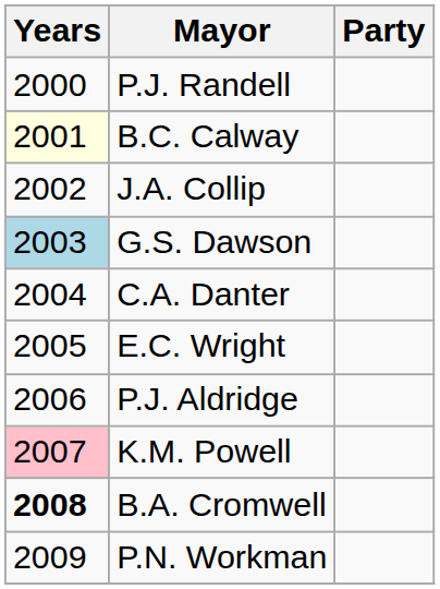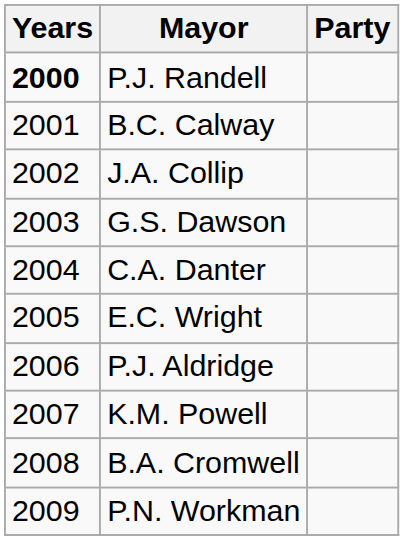P.J. Randell | Years: normal -> bold
B.C. Calway | Years: lightyellow background -> no background
G.S. Dawson | Years: lightblue background -> no background
K.M. Powell | Years: pink background -> no background
B.A. Cromwell | Years: bold -> normal
